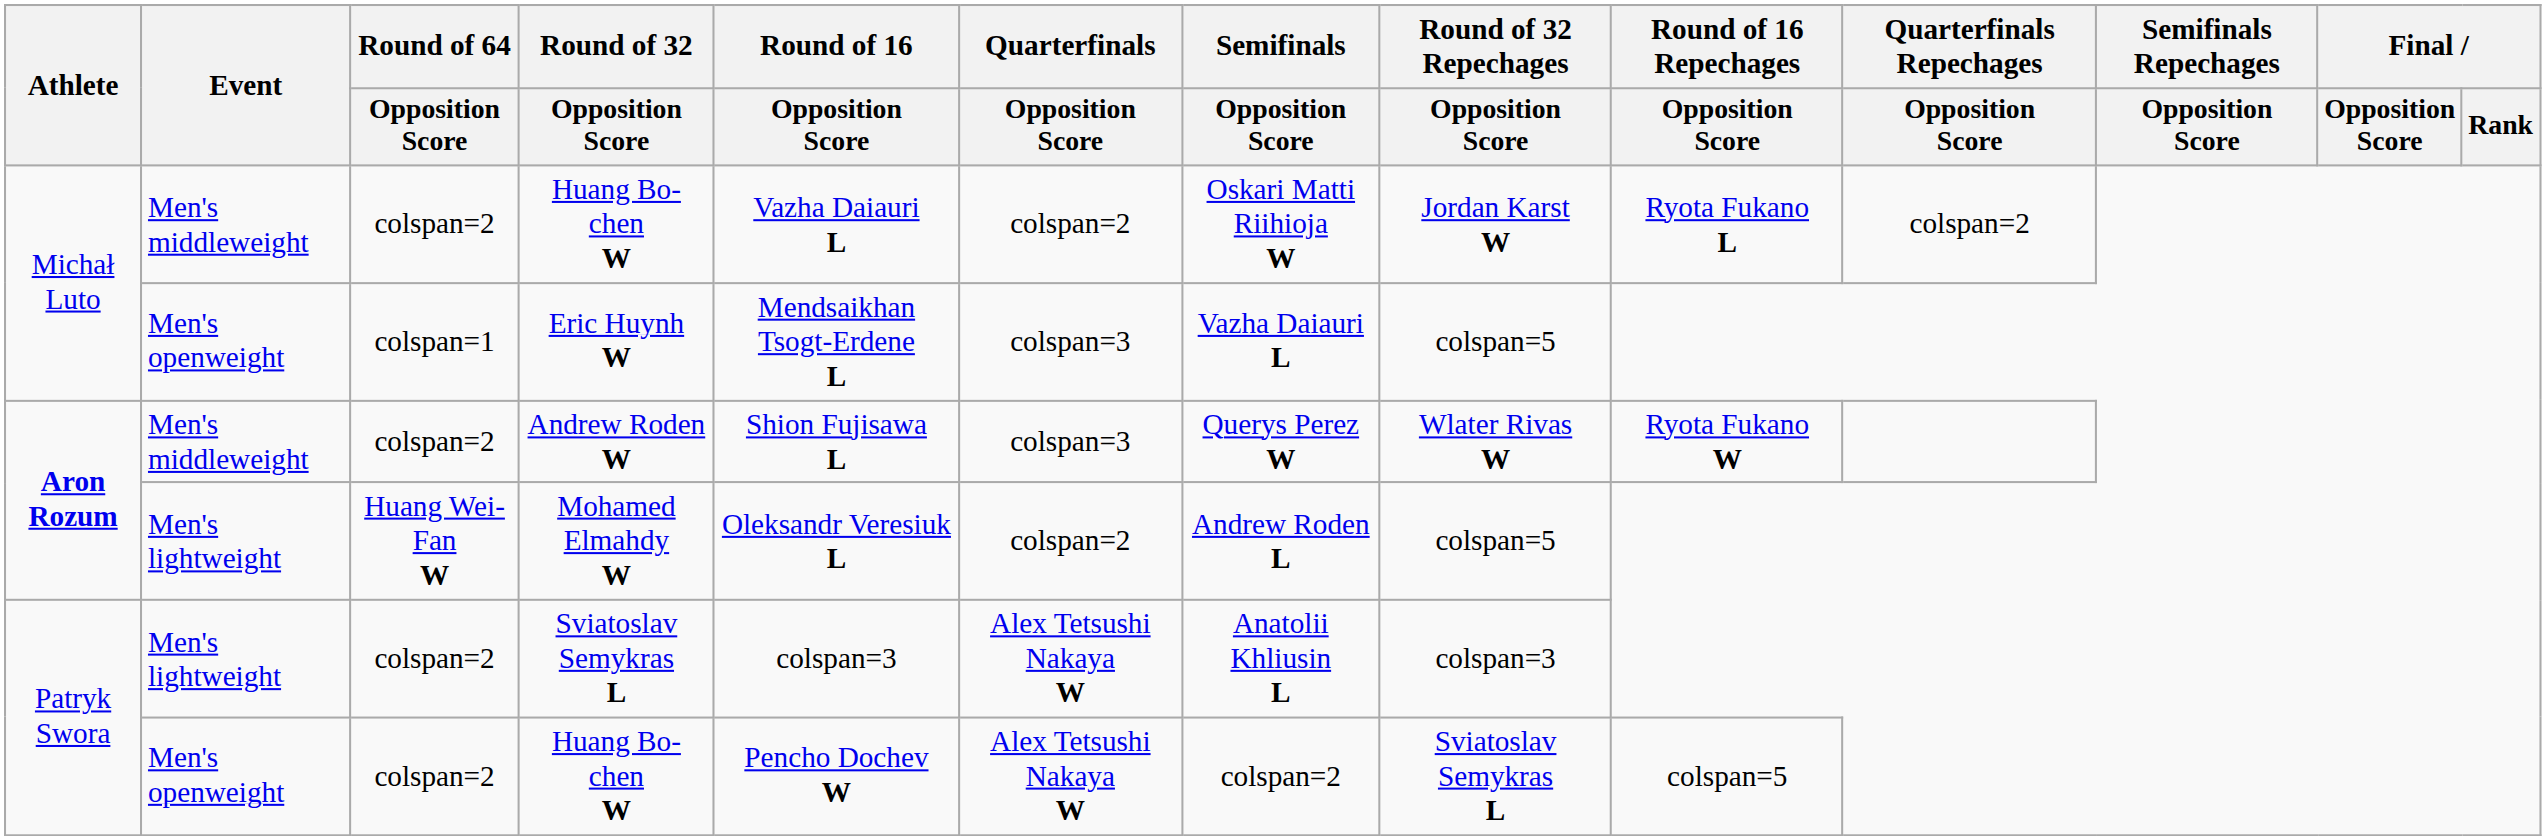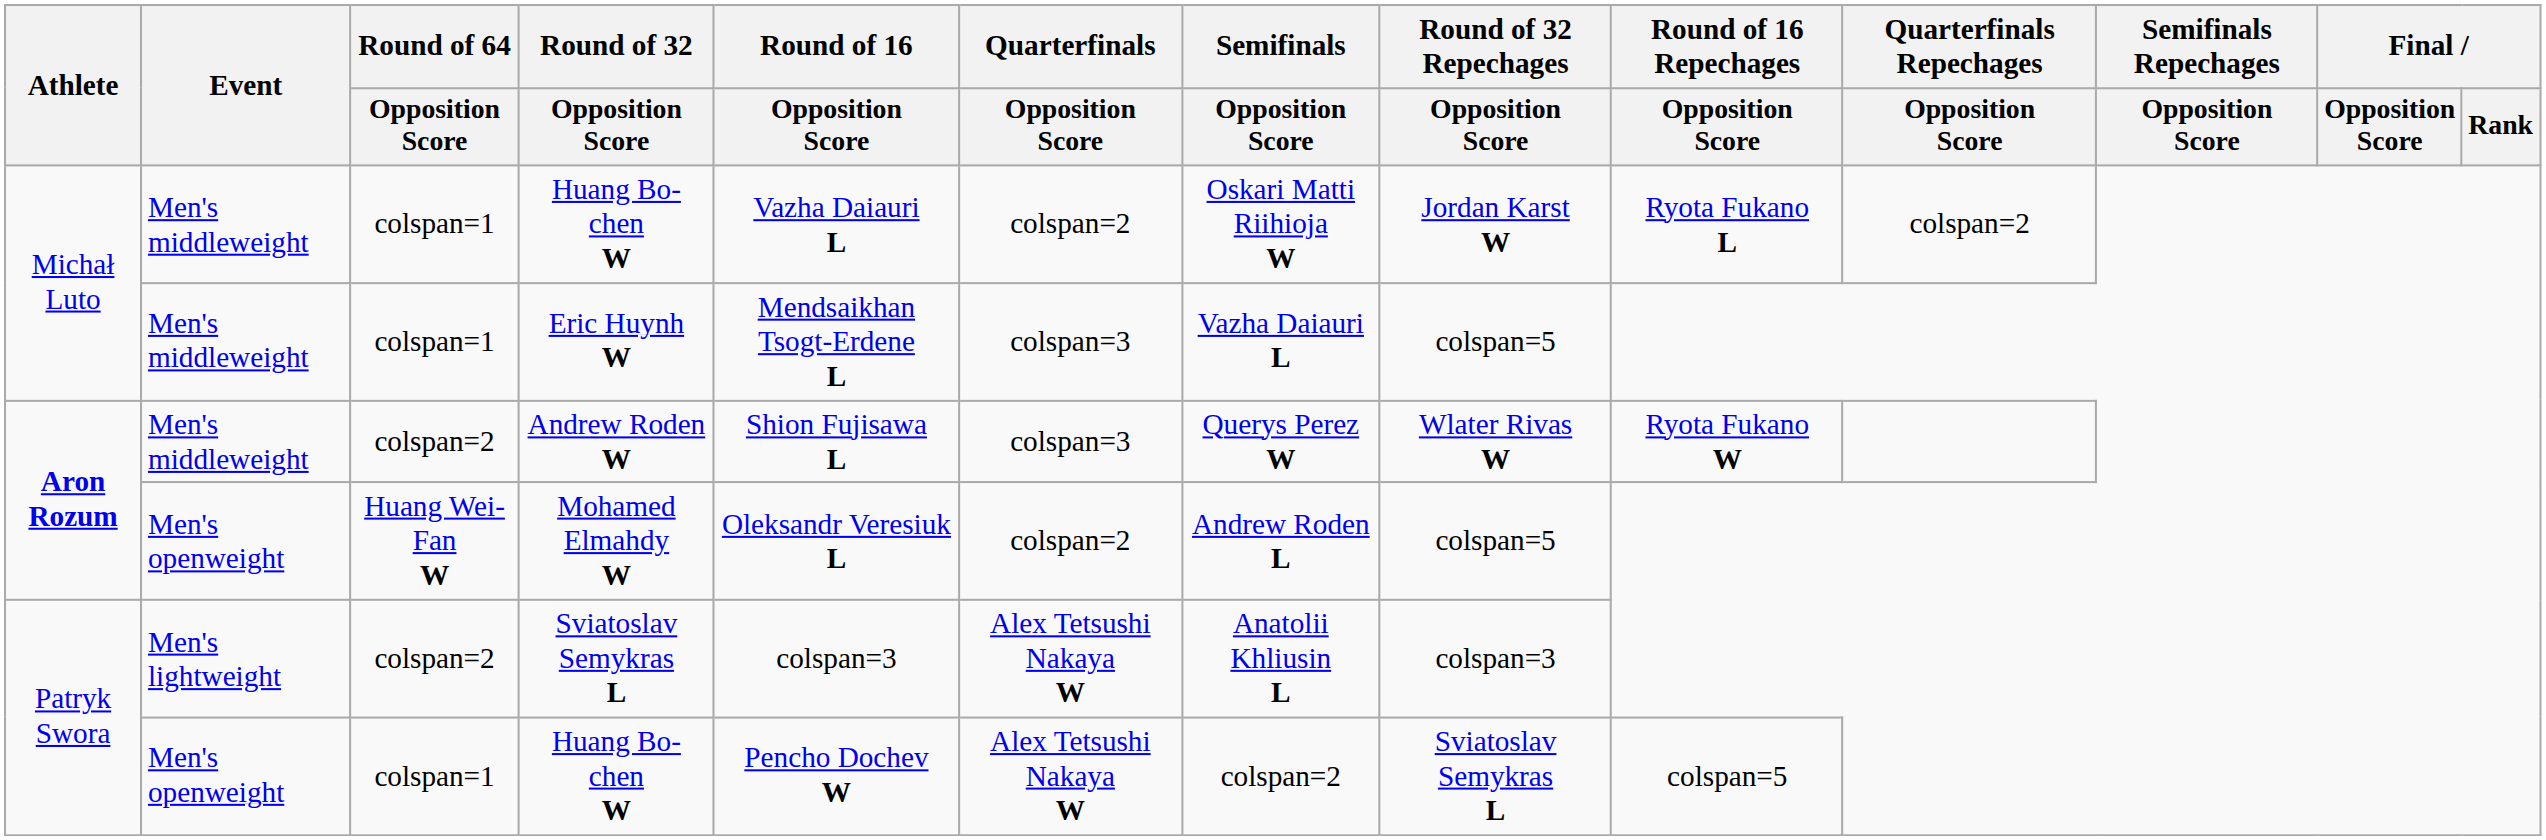Michał Luto / Huang Bo-chen W | Round of 64 / Opposition Score: colspan=2 -> colspan=1
Eric Huynh W | Event: Men's openweight -> Men's middleweight
Mohamed Elmahdy W | Event: Men's lightweight -> Men's openweight
Patryk Swora / Huang Bo-chen W | Round of 64 / Opposition Score: colspan=2 -> colspan=1
